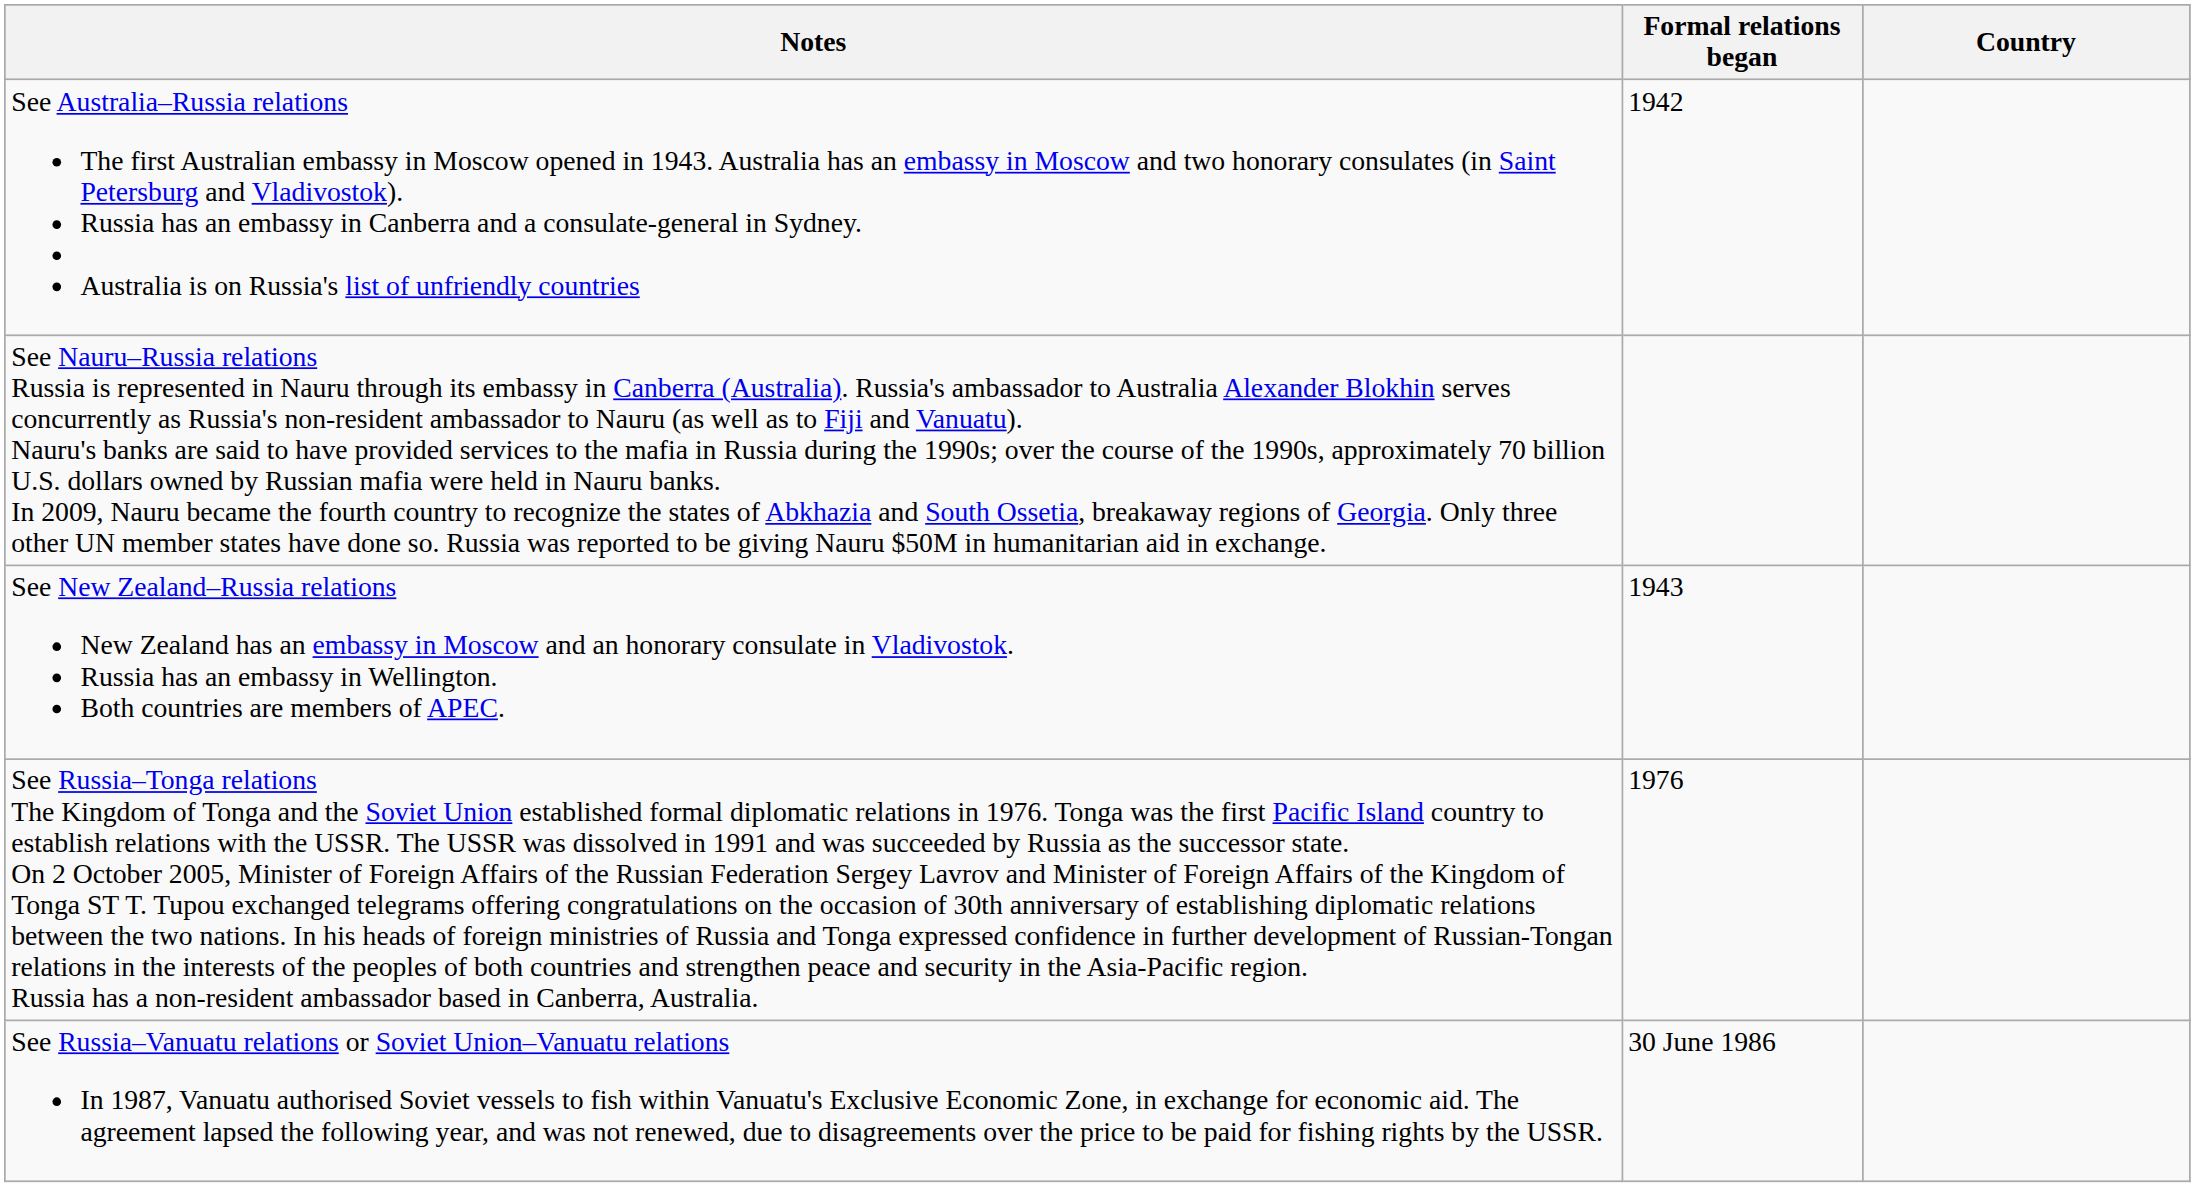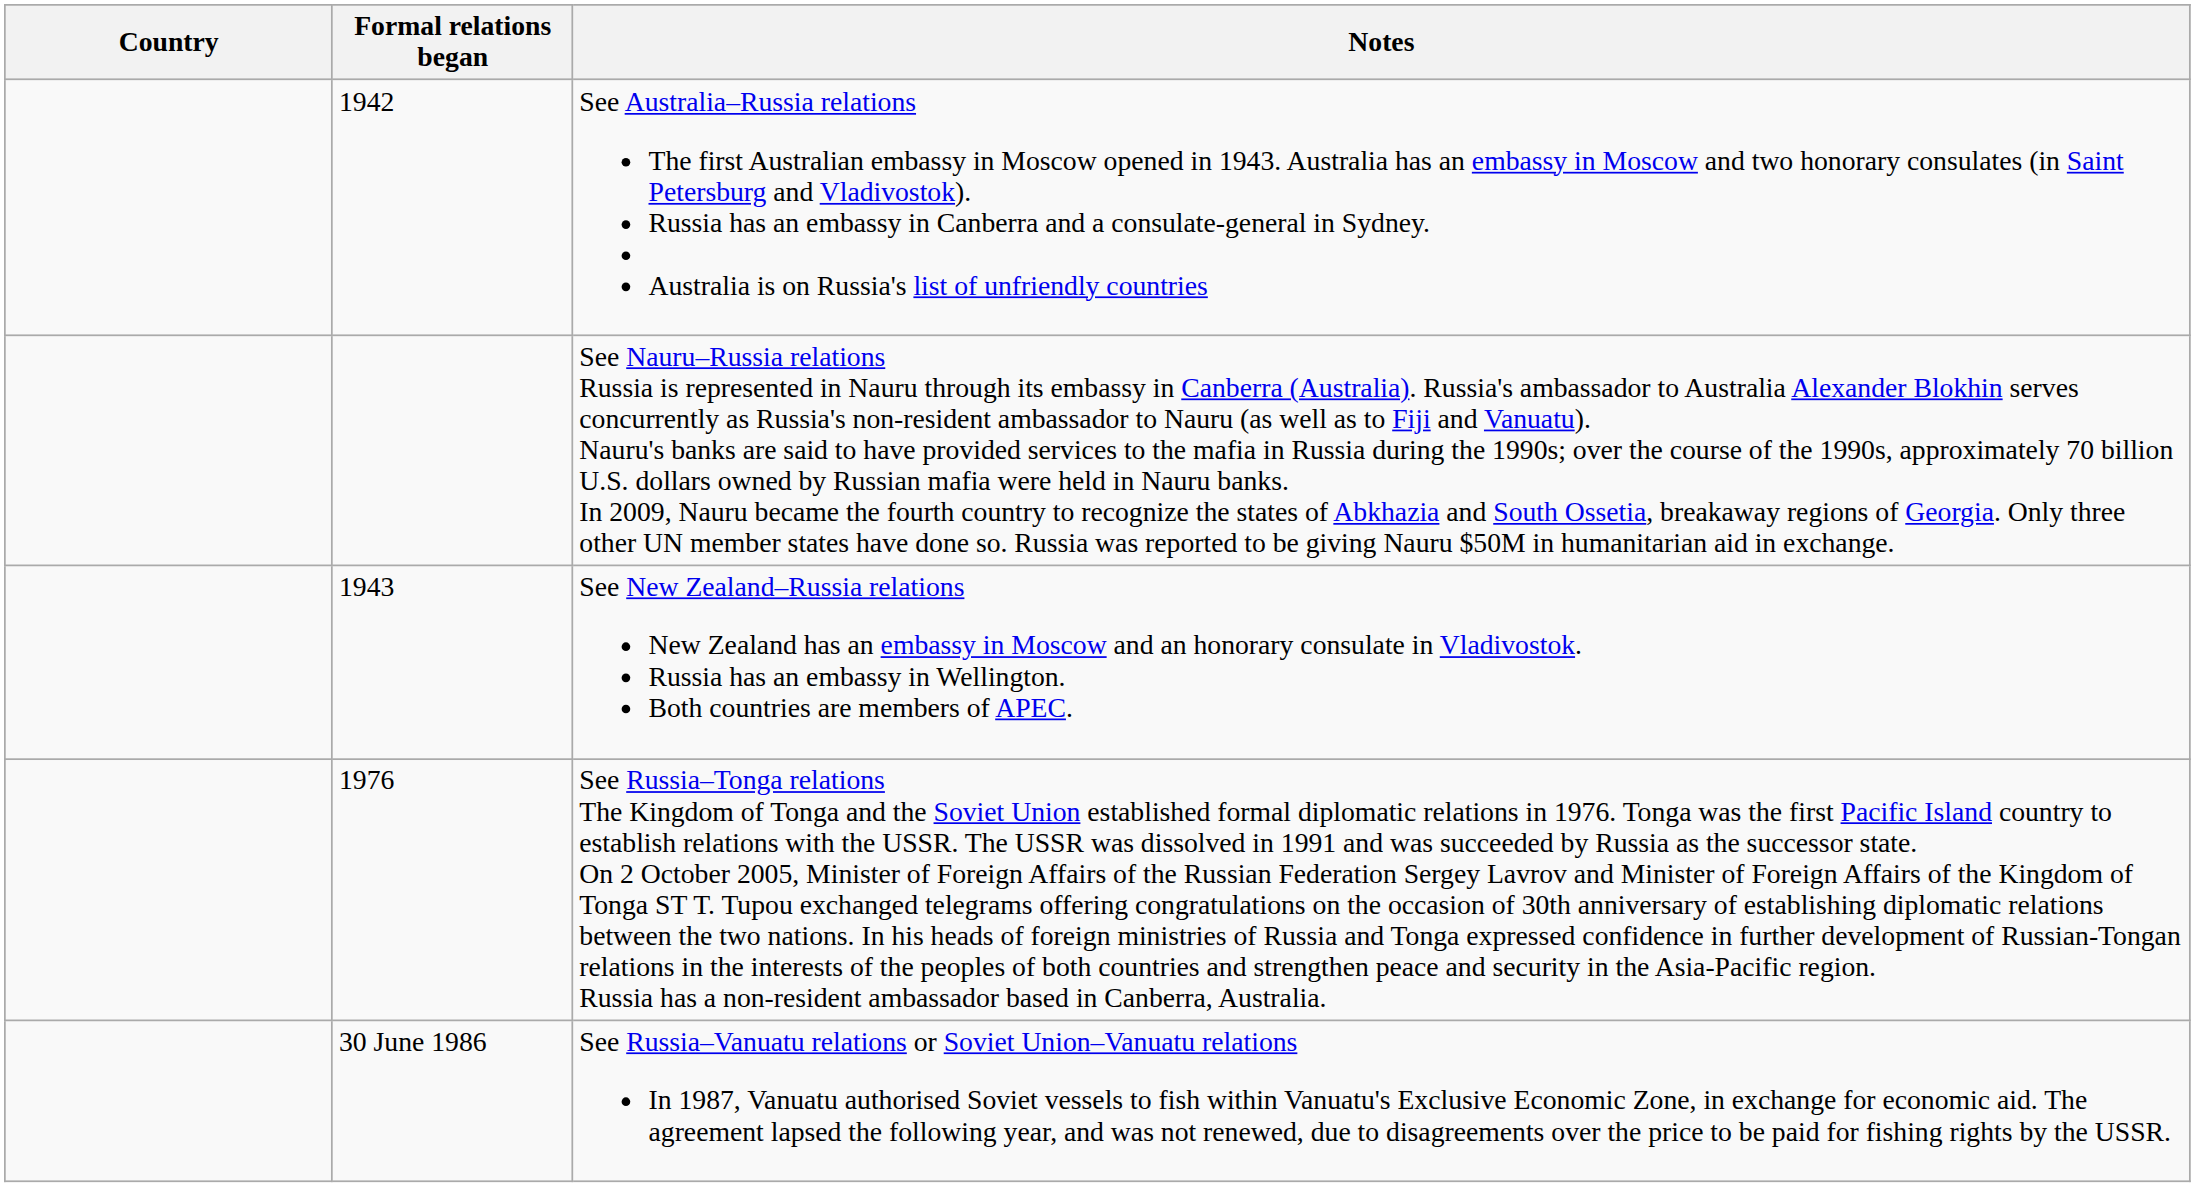columns swapped: Country <-> Notes
